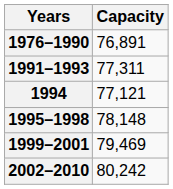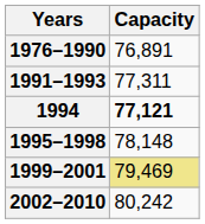1994 | Capacity: normal -> bold
1999–2001 | Capacity: no background -> khaki background
